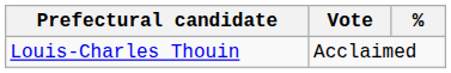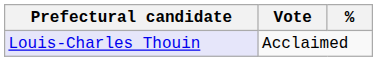Louis-Charles Thouin | Prefectural candidate: no background -> lavender background
